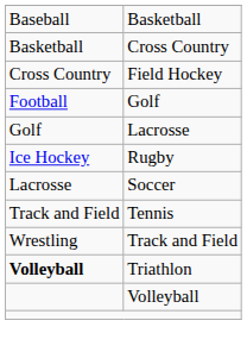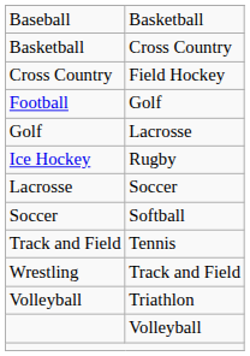+ row: Soccer | Softball
Triathlon | column 1: bold -> normal
